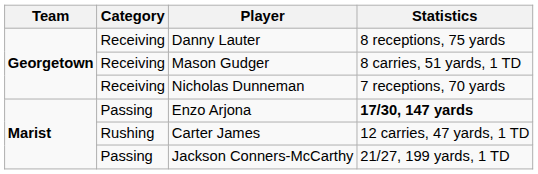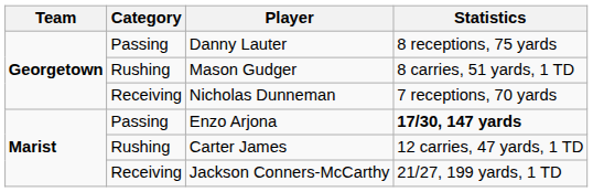Danny Lauter | Category: Receiving -> Passing
Mason Gudger | Category: Receiving -> Rushing
Jackson Conners-McCarthy | Category: Passing -> Receiving
